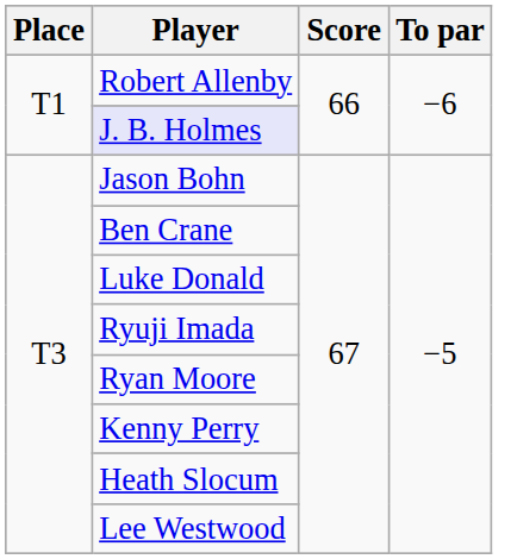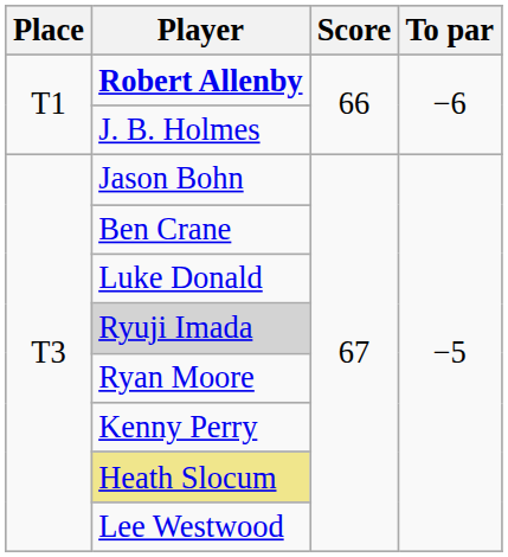Robert Allenby | Player: normal -> bold
J. B. Holmes | Player: lavender background -> no background
Ryuji Imada | Player: no background -> lightgrey background
Heath Slocum | Player: no background -> khaki background
